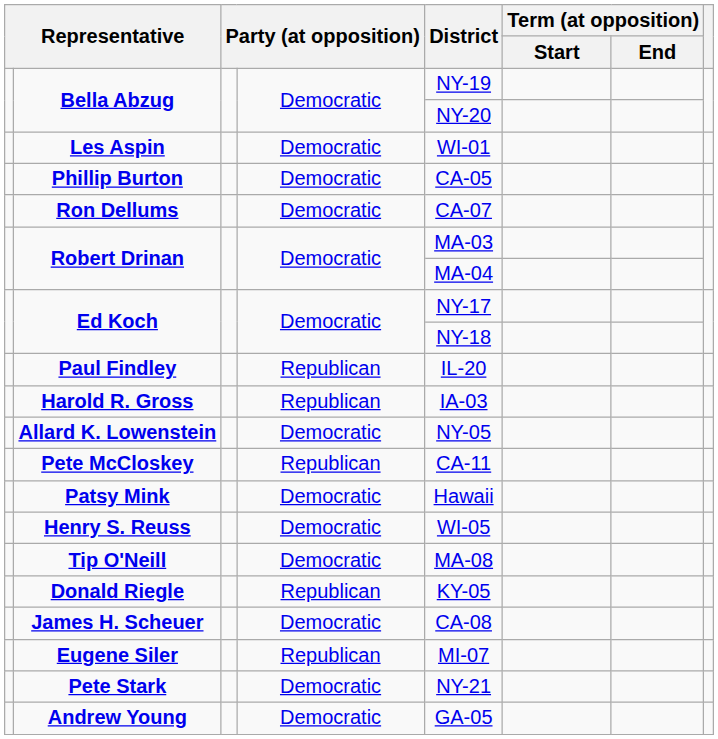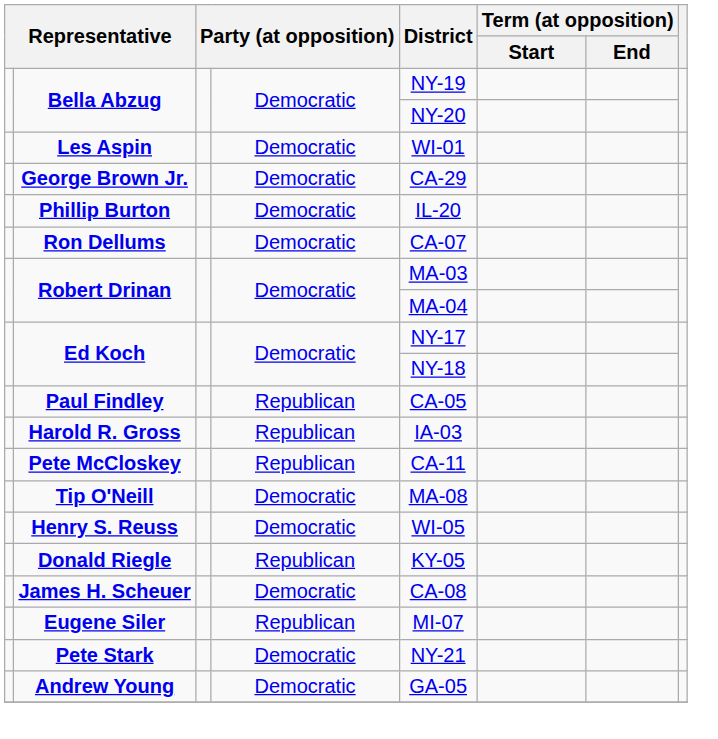+ row: George Brown Jr. | Democratic | CA-29
Phillip Burton | District: CA-05 -> IL-20
Paul Findley | District: IL-20 -> CA-05
- row: Allard K. Lowenstein | Democratic | NY-05
- row: Patsy Mink | Democratic | Hawaii
rows swapped: Tip O'Neill <-> Henry S. Reuss
